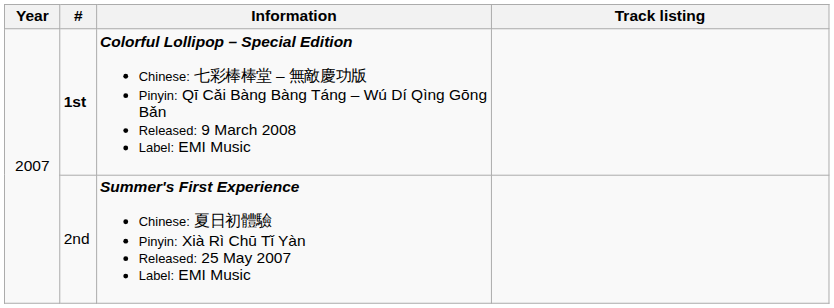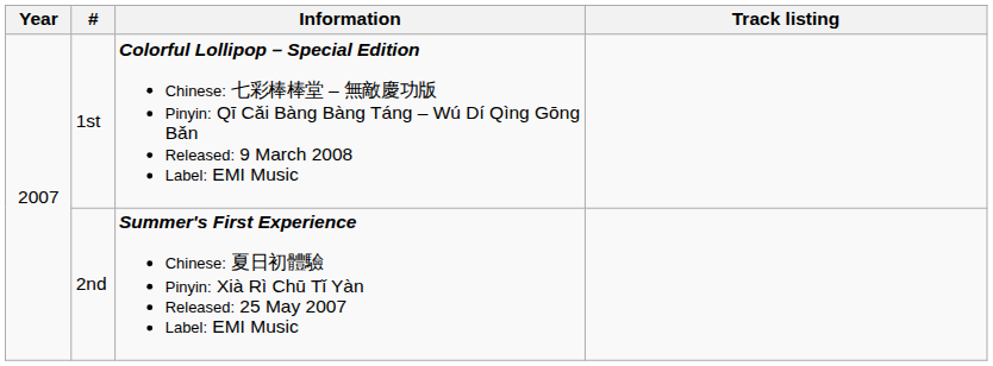1st | #: bold -> normal
